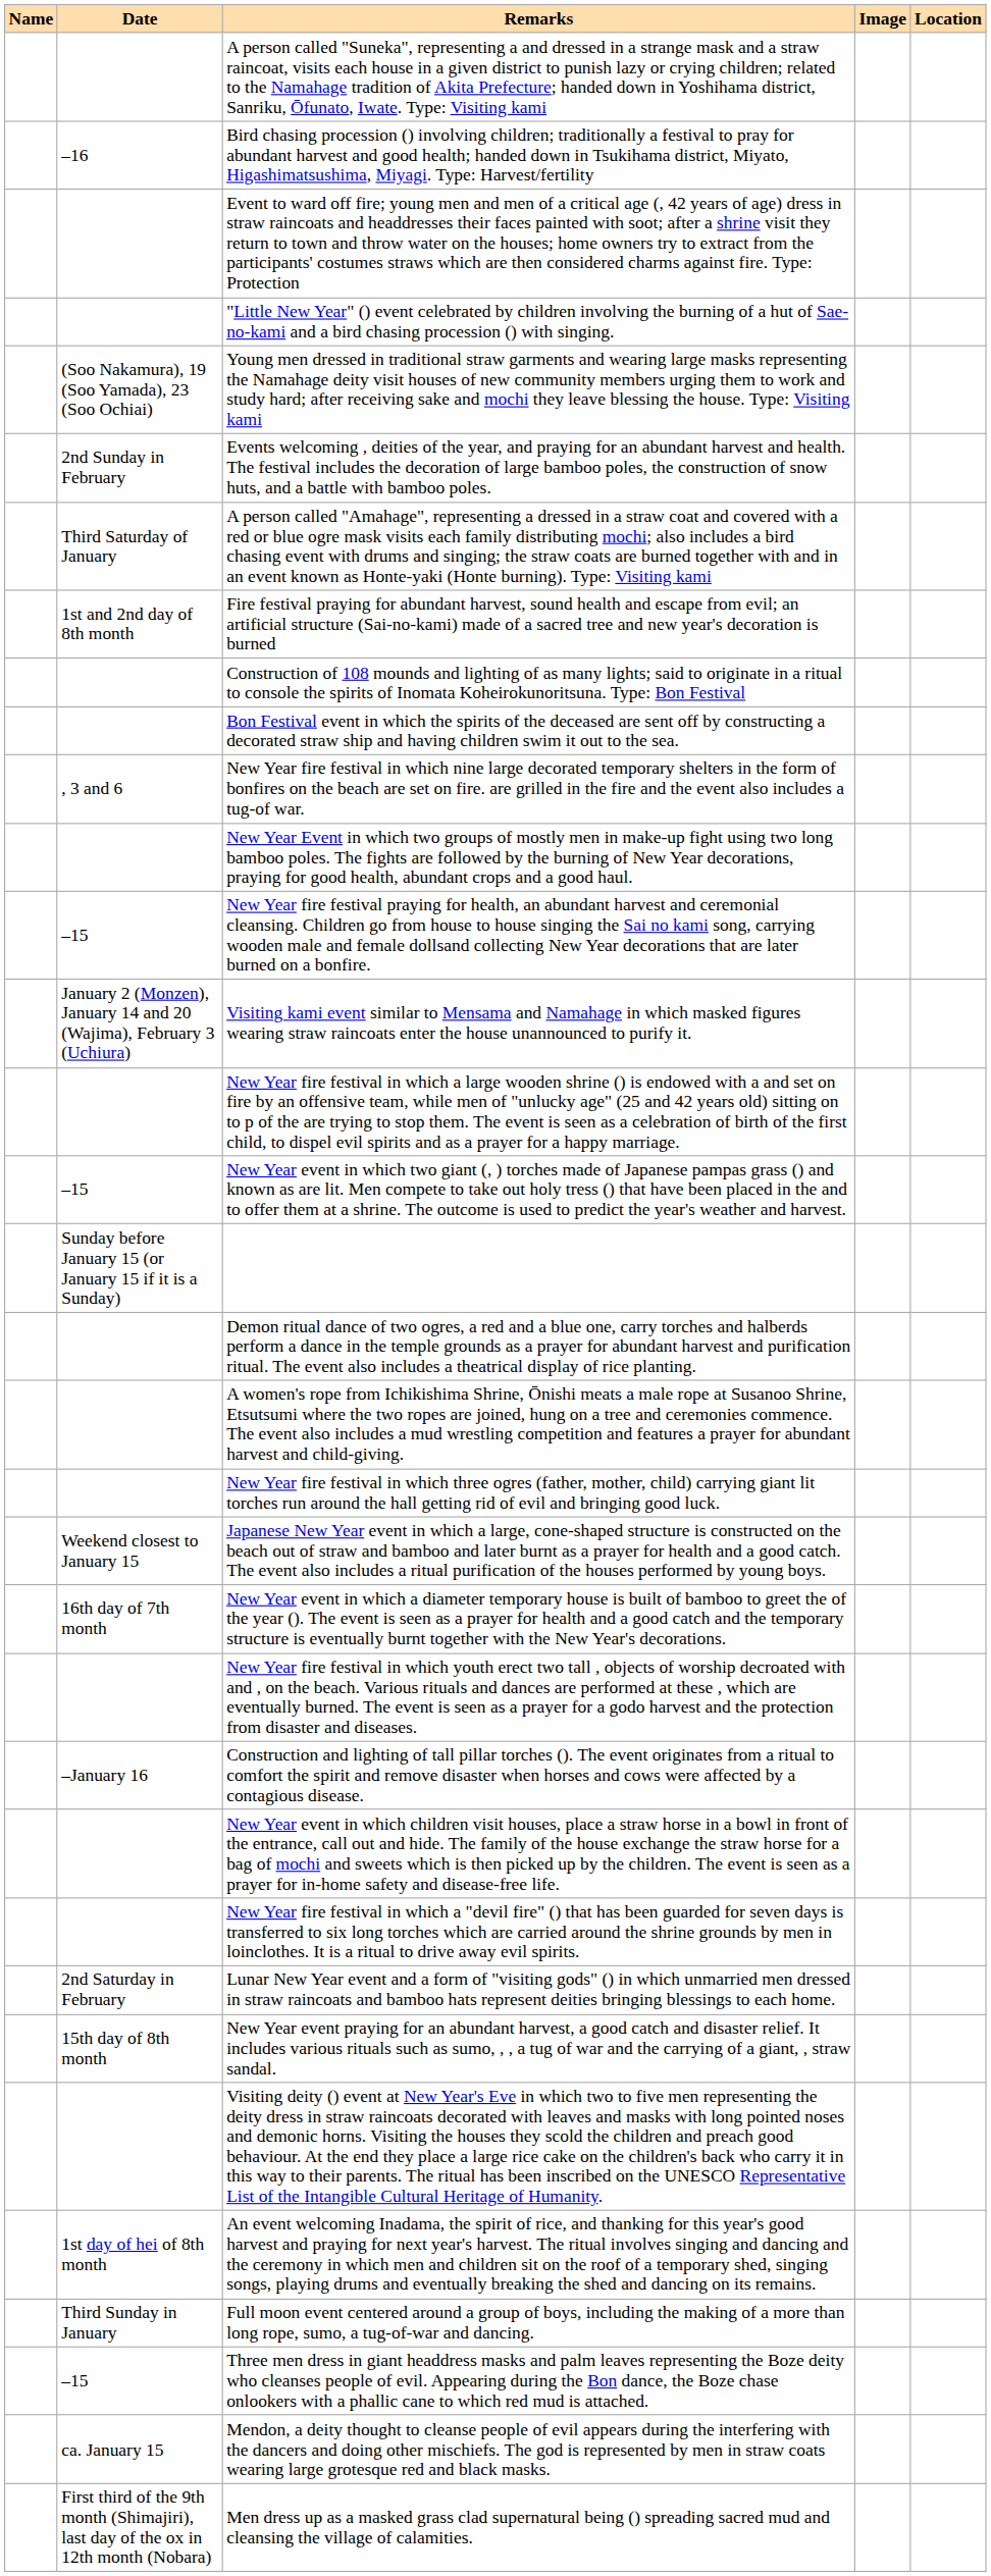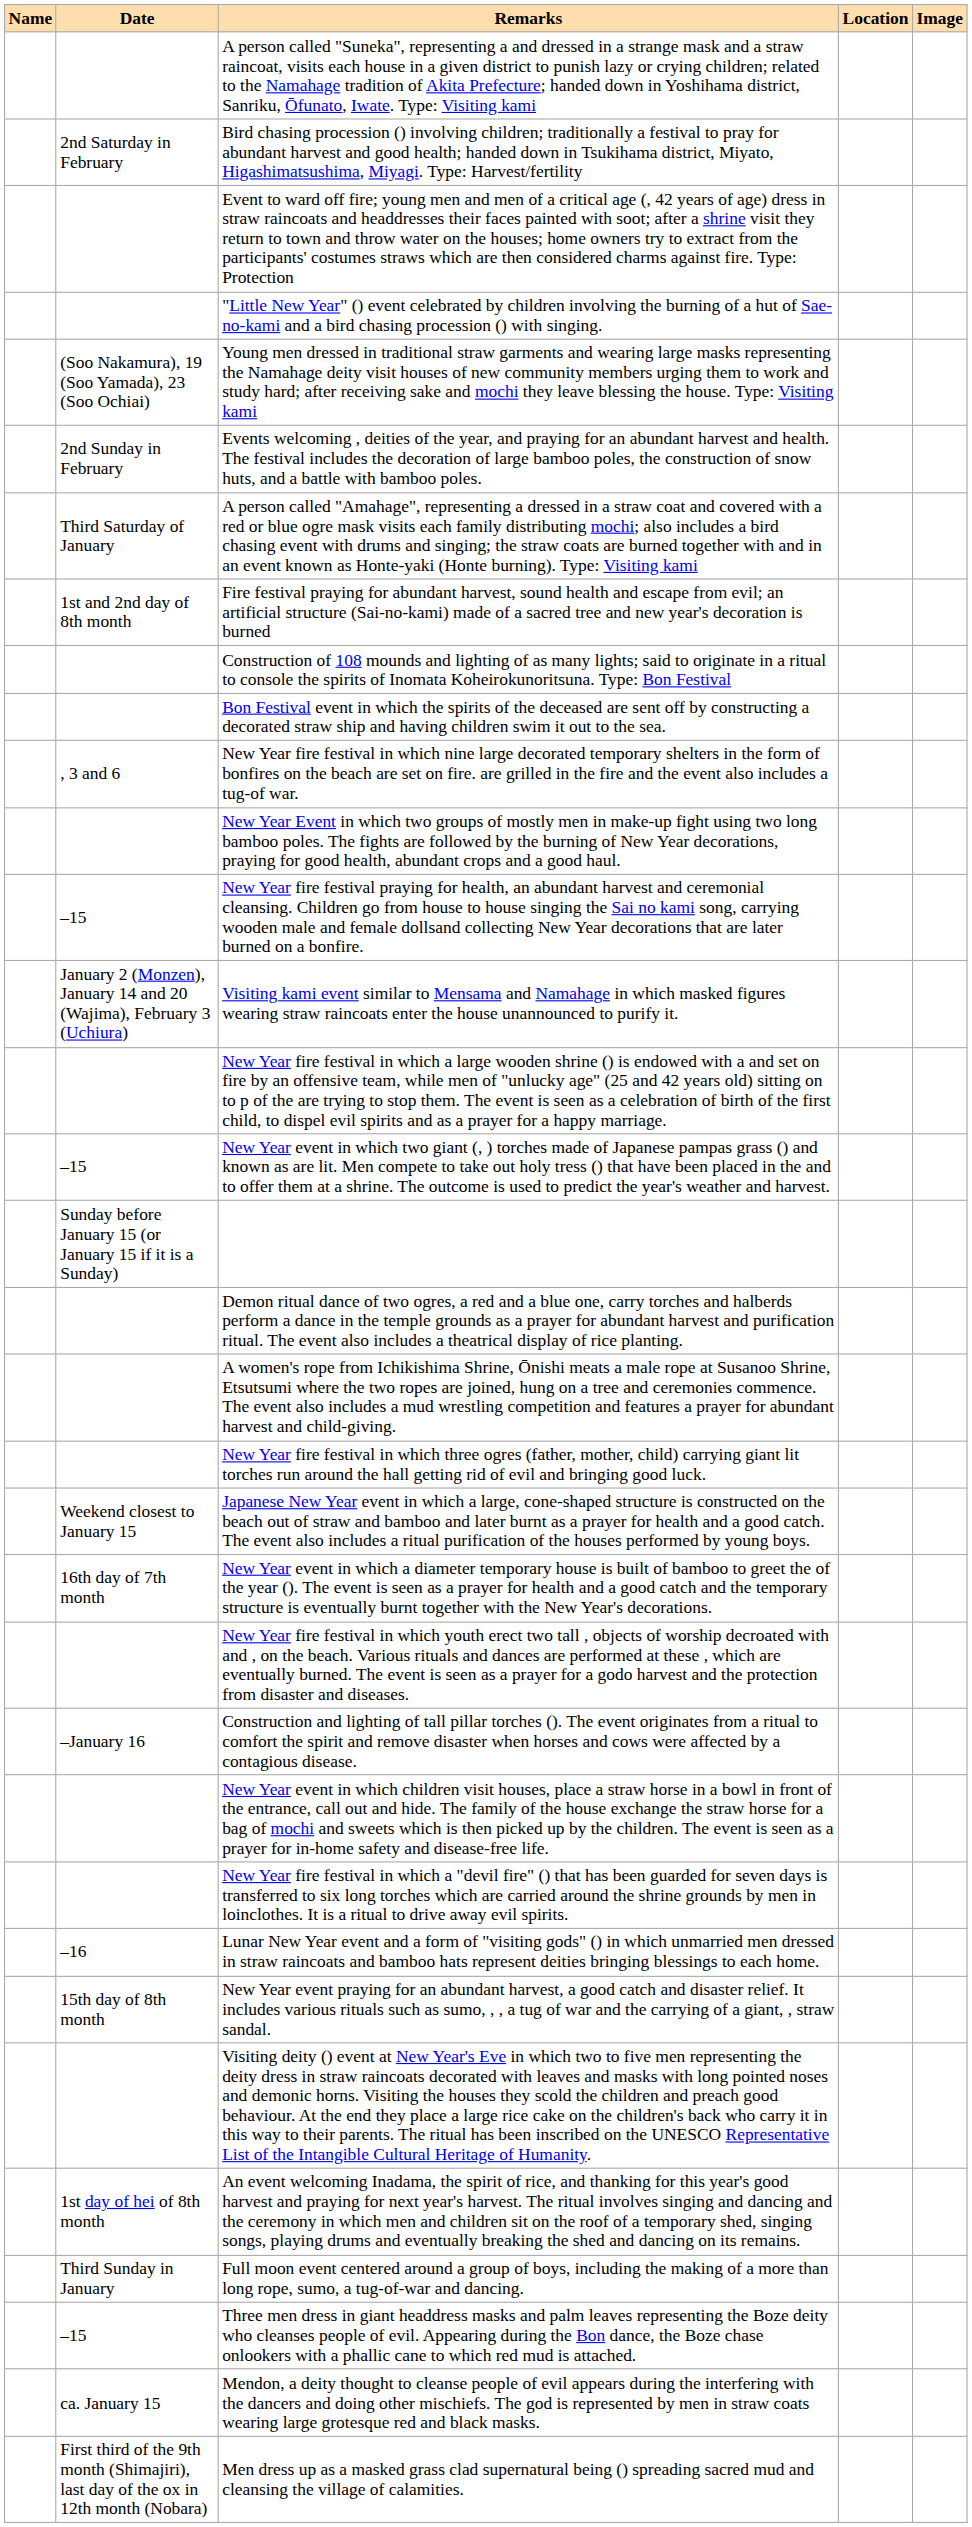columns swapped: Location <-> Image
row 3 | Date: –16 -> 2nd Saturday in February
row 28 | Date: 2nd Saturday in February -> –16
